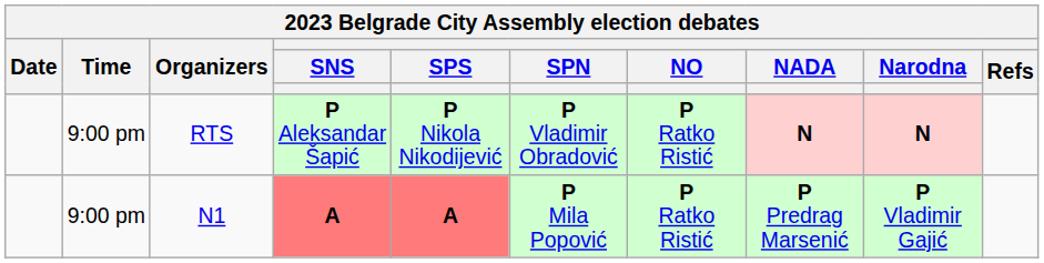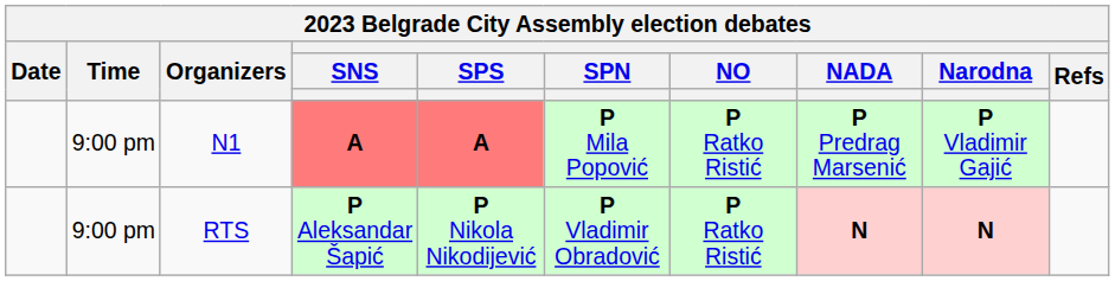rows swapped: RTS <-> N1
